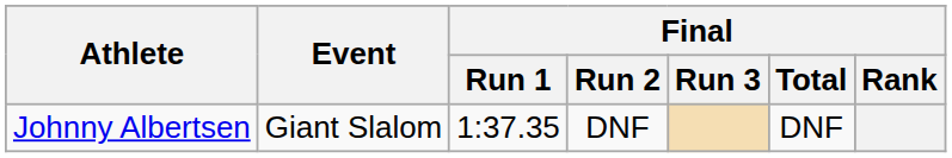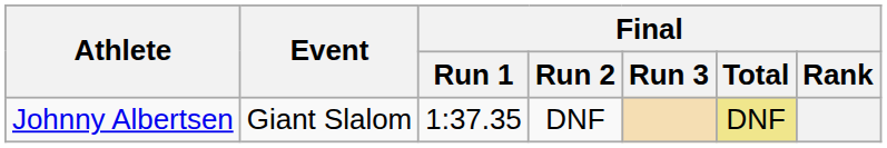Johnny Albertsen | Final / Total: no background -> khaki background
